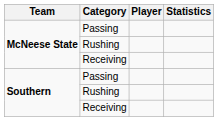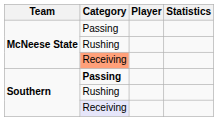McNeese State / Receiving | Category: no background -> lightsalmon background
Southern / Passing | Category: normal -> bold
Southern / Receiving | Category: no background -> lavender background
